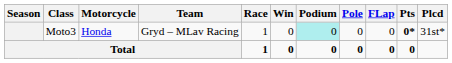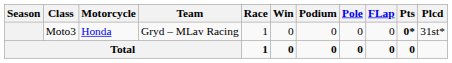row 2 | Podium: paleturquoise background -> no background
